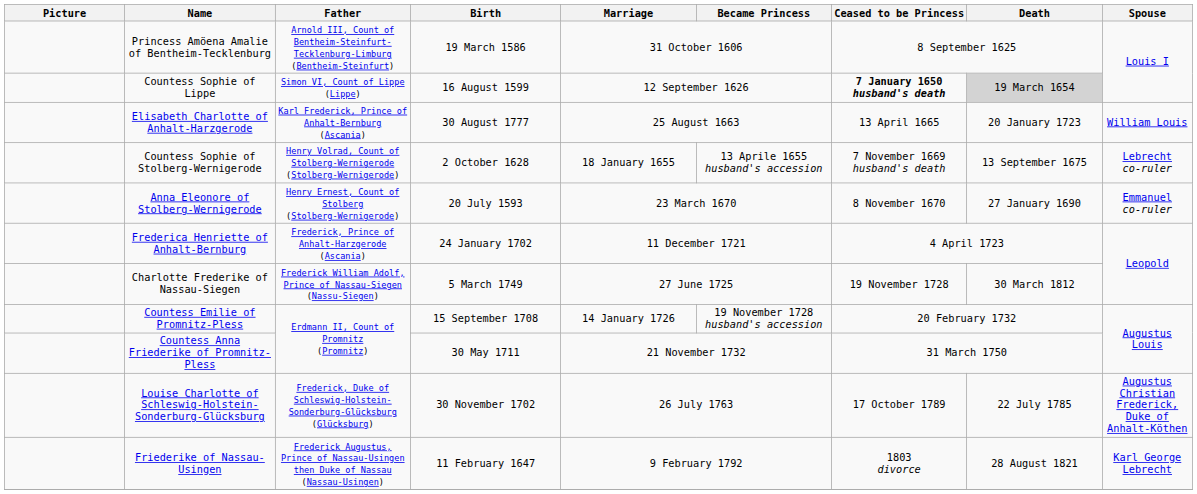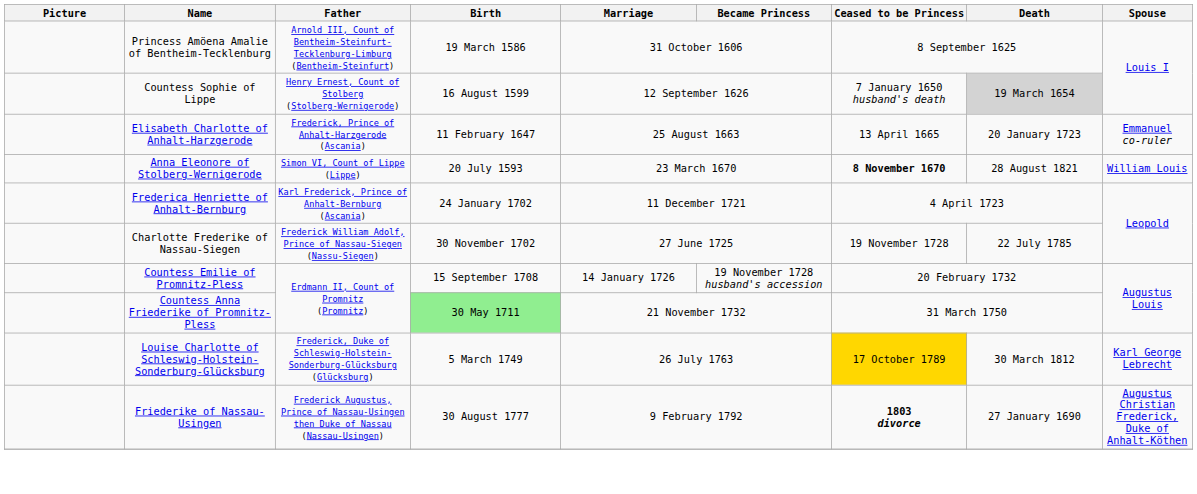Countess Sophie of Lippe | Father: Simon VI, Count of Lippe (Lippe) -> Henry Ernest, Count of Stolberg (Stolberg-Wernigerode)
Countess Sophie of Lippe | Ceased to be Princess: bold -> normal
Elisabeth Charlotte of Anhalt-Harzgerode | Father: Karl Frederick, Prince of Anhalt-Bernburg (Ascania) -> Frederick, Prince of Anhalt-Harzgerode (Ascania)
Elisabeth Charlotte of Anhalt-Harzgerode | Birth: 30 August 1777 -> 11 February 1647
Elisabeth Charlotte of Anhalt-Harzgerode | Spouse: William Louis -> Emmanuel co-ruler
- row: Countess Sophie of Stolberg-Wernigerode | Henry Volrad, Count of Stolberg-Wernigerode (Stolberg-Wernigerode) | 2 October 1628 | 18 January 1655 | 13 Aprile 1655 husband's accession | 7 November 1669 husband's death | 13 September 1675 | Lebrecht co-ruler
Anna Eleonore of Stolberg-Wernigerode | Father: Henry Ernest, Count of Stolberg (Stolberg-Wernigerode) -> Simon VI, Count of Lippe (Lippe)
Anna Eleonore of Stolberg-Wernigerode | Ceased to be Princess: normal -> bold
Anna Eleonore of Stolberg-Wernigerode | Death: 27 January 1690 -> 28 August 1821
Anna Eleonore of Stolberg-Wernigerode | Spouse: Emmanuel co-ruler -> William Louis
Frederica Henriette of Anhalt-Bernburg | Father: Frederick, Prince of Anhalt-Harzgerode (Ascania) -> Karl Frederick, Prince of Anhalt-Bernburg (Ascania)
Charlotte Frederike of Nassau-Siegen | Birth: 5 March 1749 -> 30 November 1702
Charlotte Frederike of Nassau-Siegen | Death: 30 March 1812 -> 22 July 1785
Countess Anna Friederike of Promnitz-Pless | Birth: no background -> lightgreen background
Louise Charlotte of Schleswig-Holstein-Sonderburg-Glücksburg | Birth: 30 November 1702 -> 5 March 1749
Louise Charlotte of Schleswig-Holstein-Sonderburg-Glücksburg | Ceased to be Princess: no background -> gold background
Louise Charlotte of Schleswig-Holstein-Sonderburg-Glücksburg | Death: 22 July 1785 -> 30 March 1812
Louise Charlotte of Schleswig-Holstein-Sonderburg-Glücksburg | Spouse: Augustus Christian Frederick, Duke of Anhalt-Köthen -> Karl George Lebrecht
Friederike of Nassau-Usingen | Birth: 11 February 1647 -> 30 August 1777
Friederike of Nassau-Usingen | Ceased to be Princess: normal -> bold
Friederike of Nassau-Usingen | Death: 28 August 1821 -> 27 January 1690
Friederike of Nassau-Usingen | Spouse: Karl George Lebrecht -> Augustus Christian Frederick, Duke of Anhalt-Köthen
